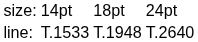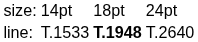line: | column 3: normal -> bold
